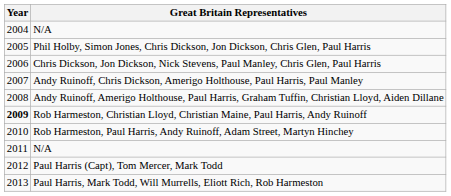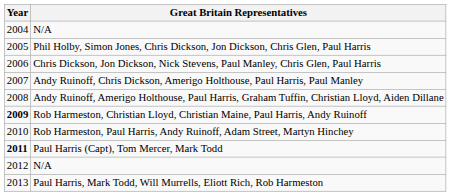row 9 | Year: normal -> bold
row 9 | Great Britain Representatives: N/A -> Paul Harris (Capt), Tom Mercer, Mark Todd
row 10 | Great Britain Representatives: Paul Harris (Capt), Tom Mercer, Mark Todd -> N/A
